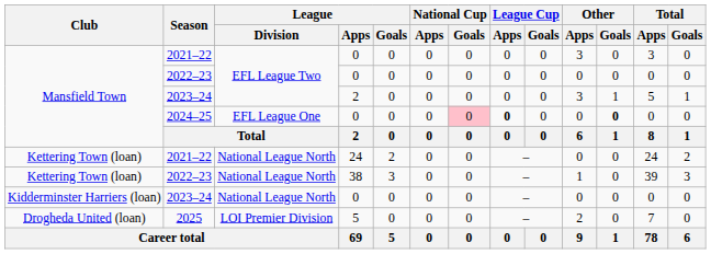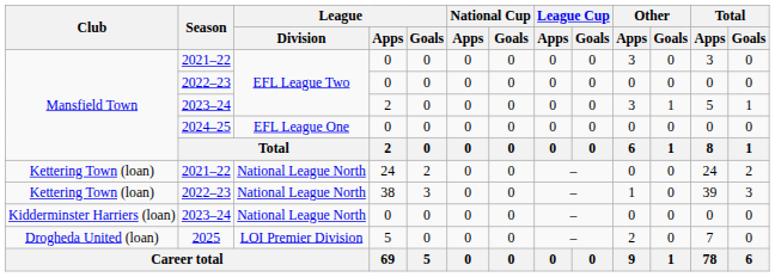2024–25 | National Cup / Goals: pink background -> no background
2024–25 | League Cup / Apps: bold -> normal
2024–25 | Other / Goals: bold -> normal
